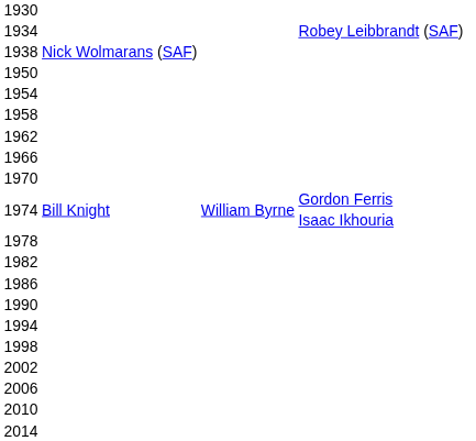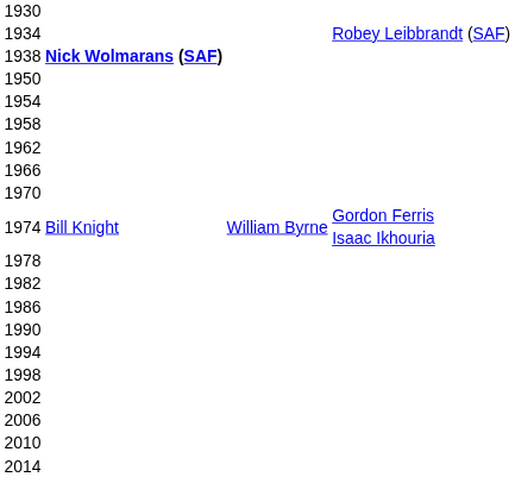1938 | column 2: normal -> bold
